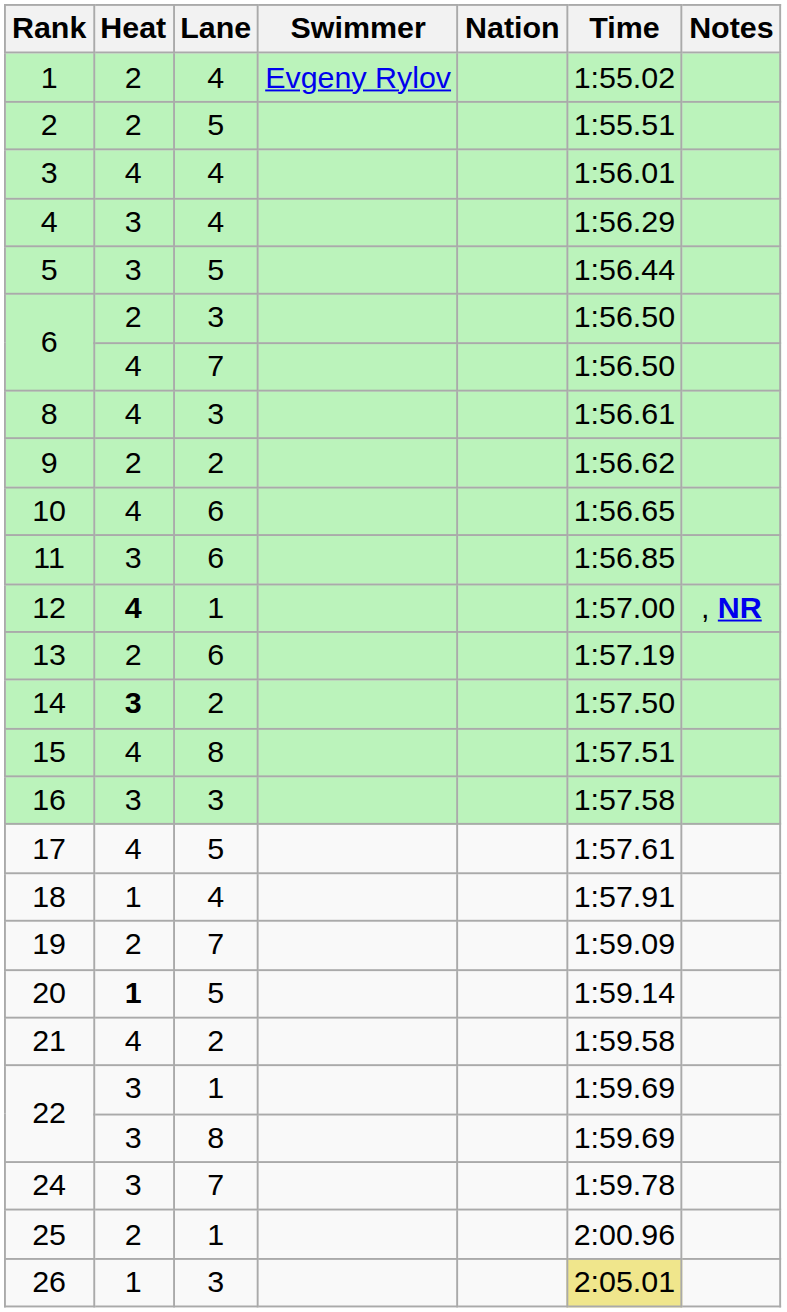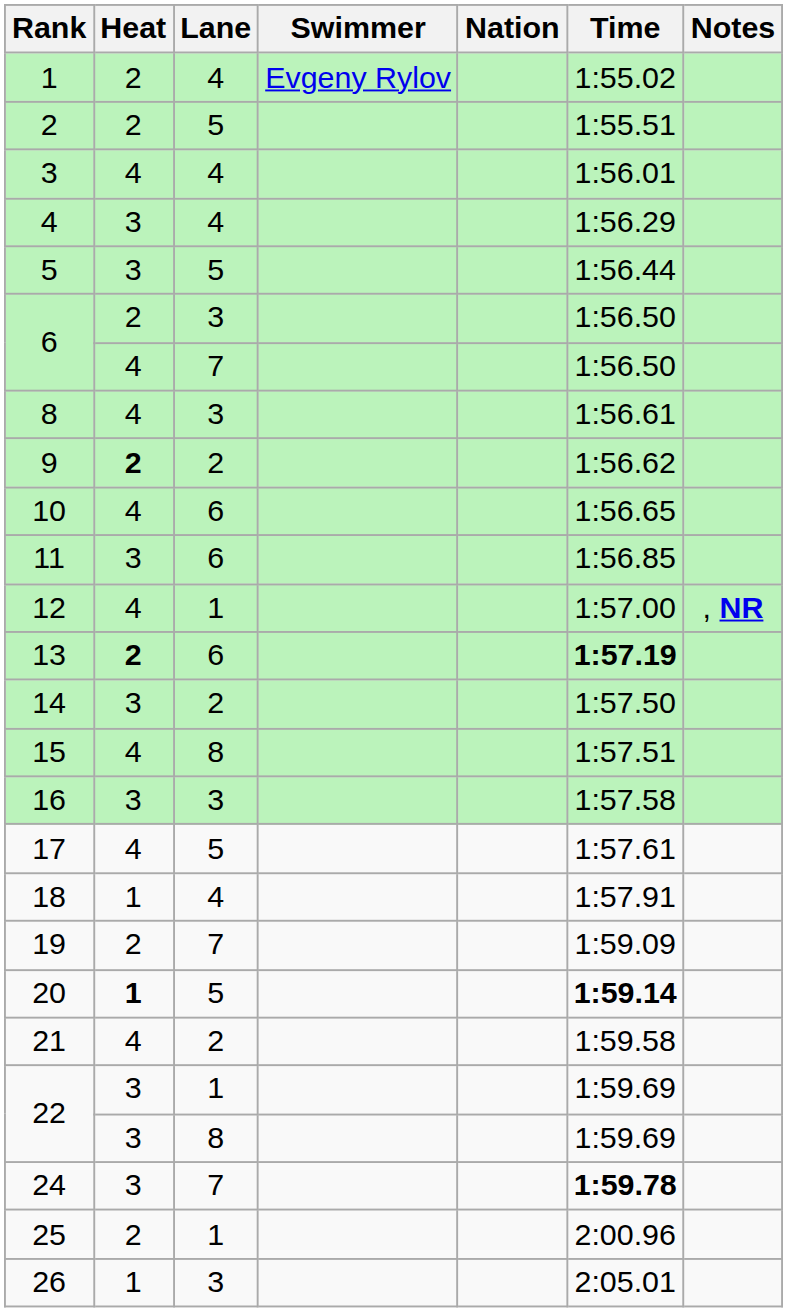9 | Heat: normal -> bold
12 | Heat: bold -> normal
13 | Heat: normal -> bold
13 | Time: normal -> bold
14 | Heat: bold -> normal
20 | Time: normal -> bold
24 | Time: normal -> bold
26 | Time: khaki background -> no background
